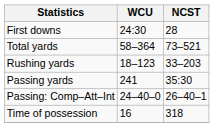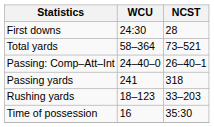rows swapped: Rushing yards <-> Passing: Comp–Att–Int
Passing yards | NCST: 35:30 -> 318
Time of possession | NCST: 318 -> 35:30
